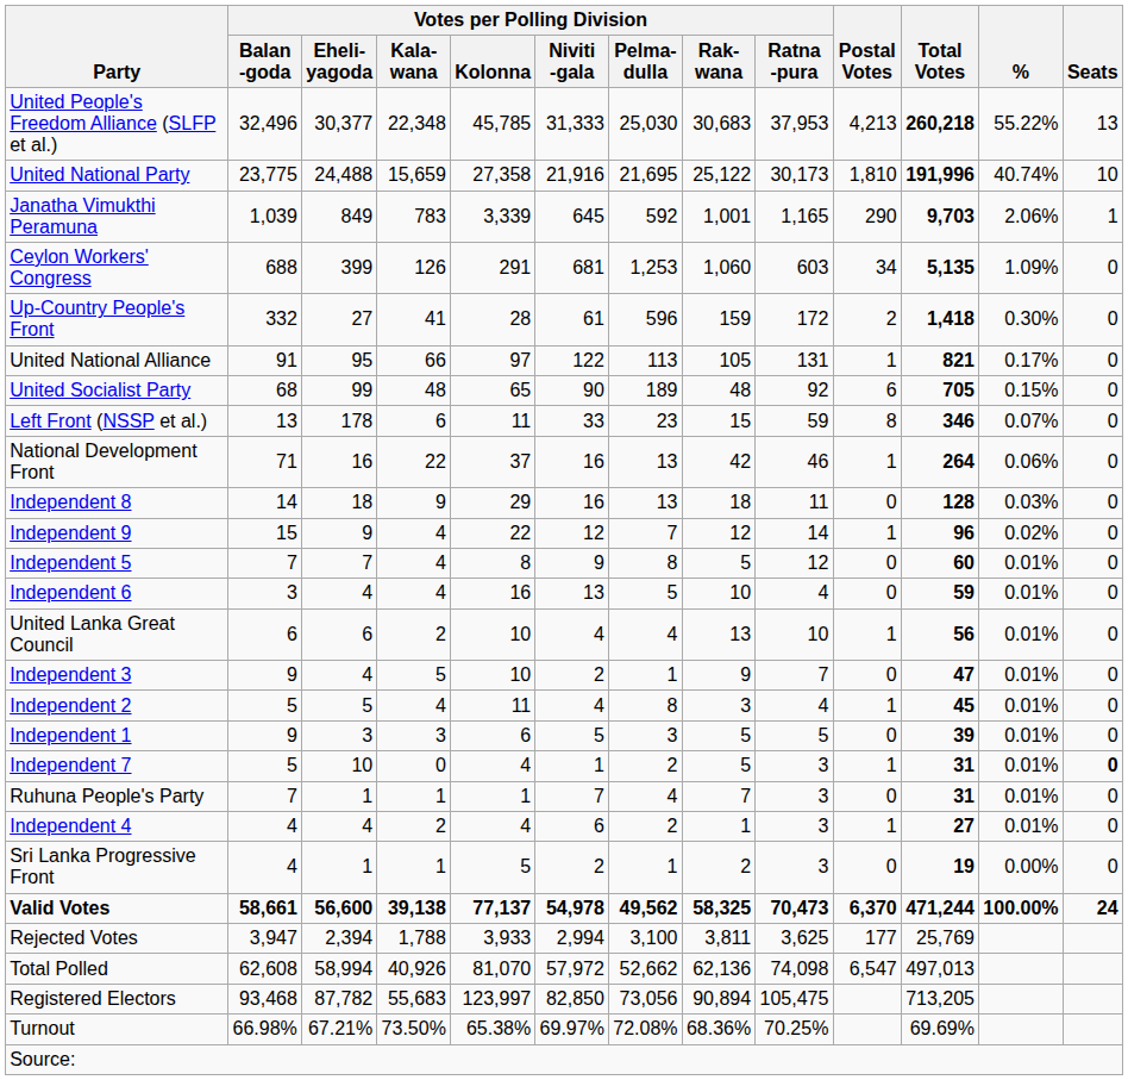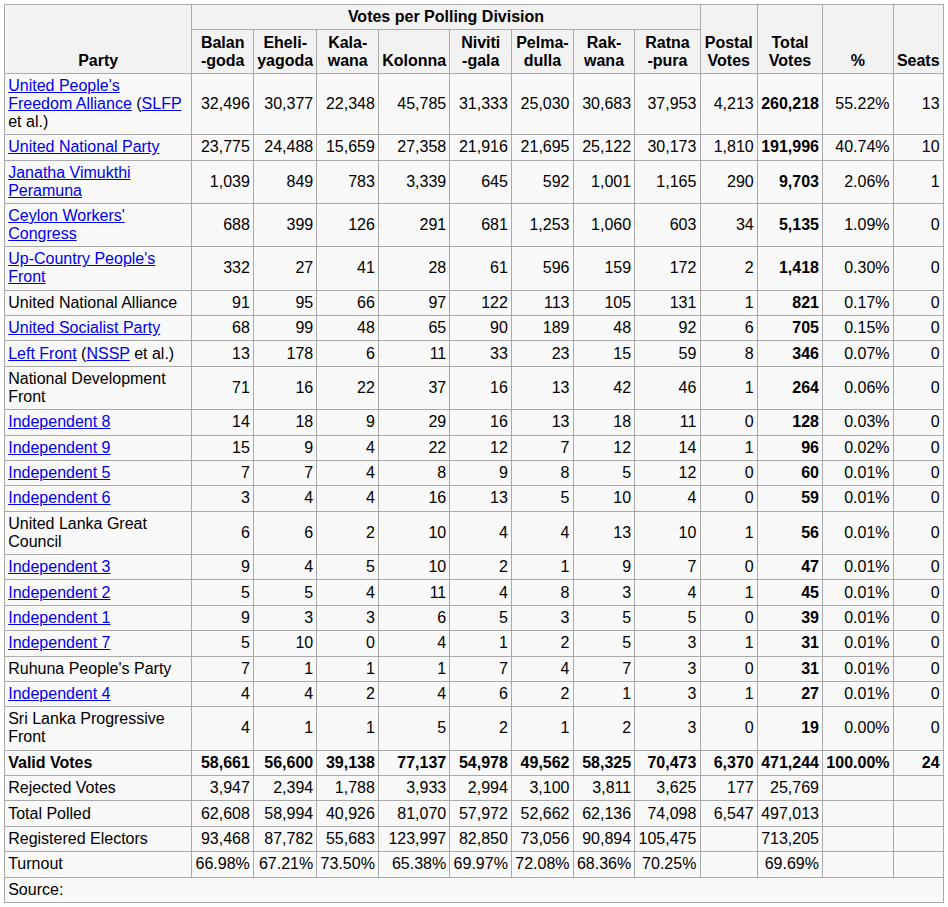Independent 7 | Seats: bold -> normal
